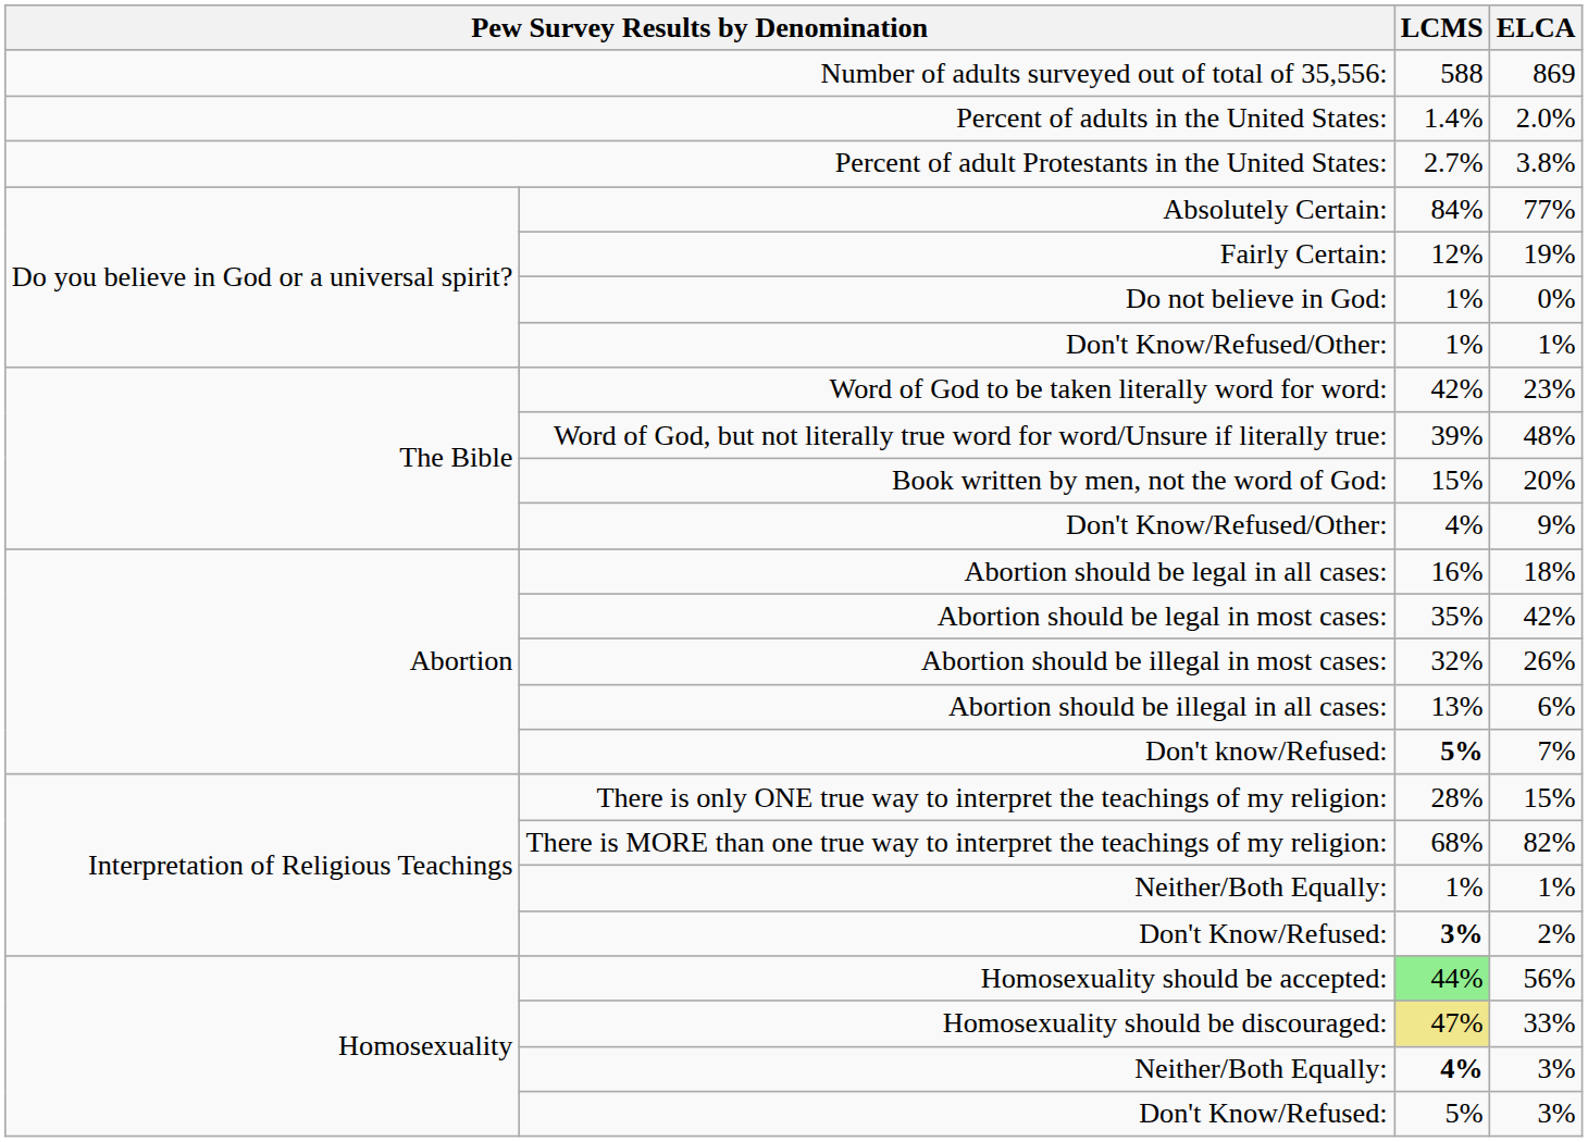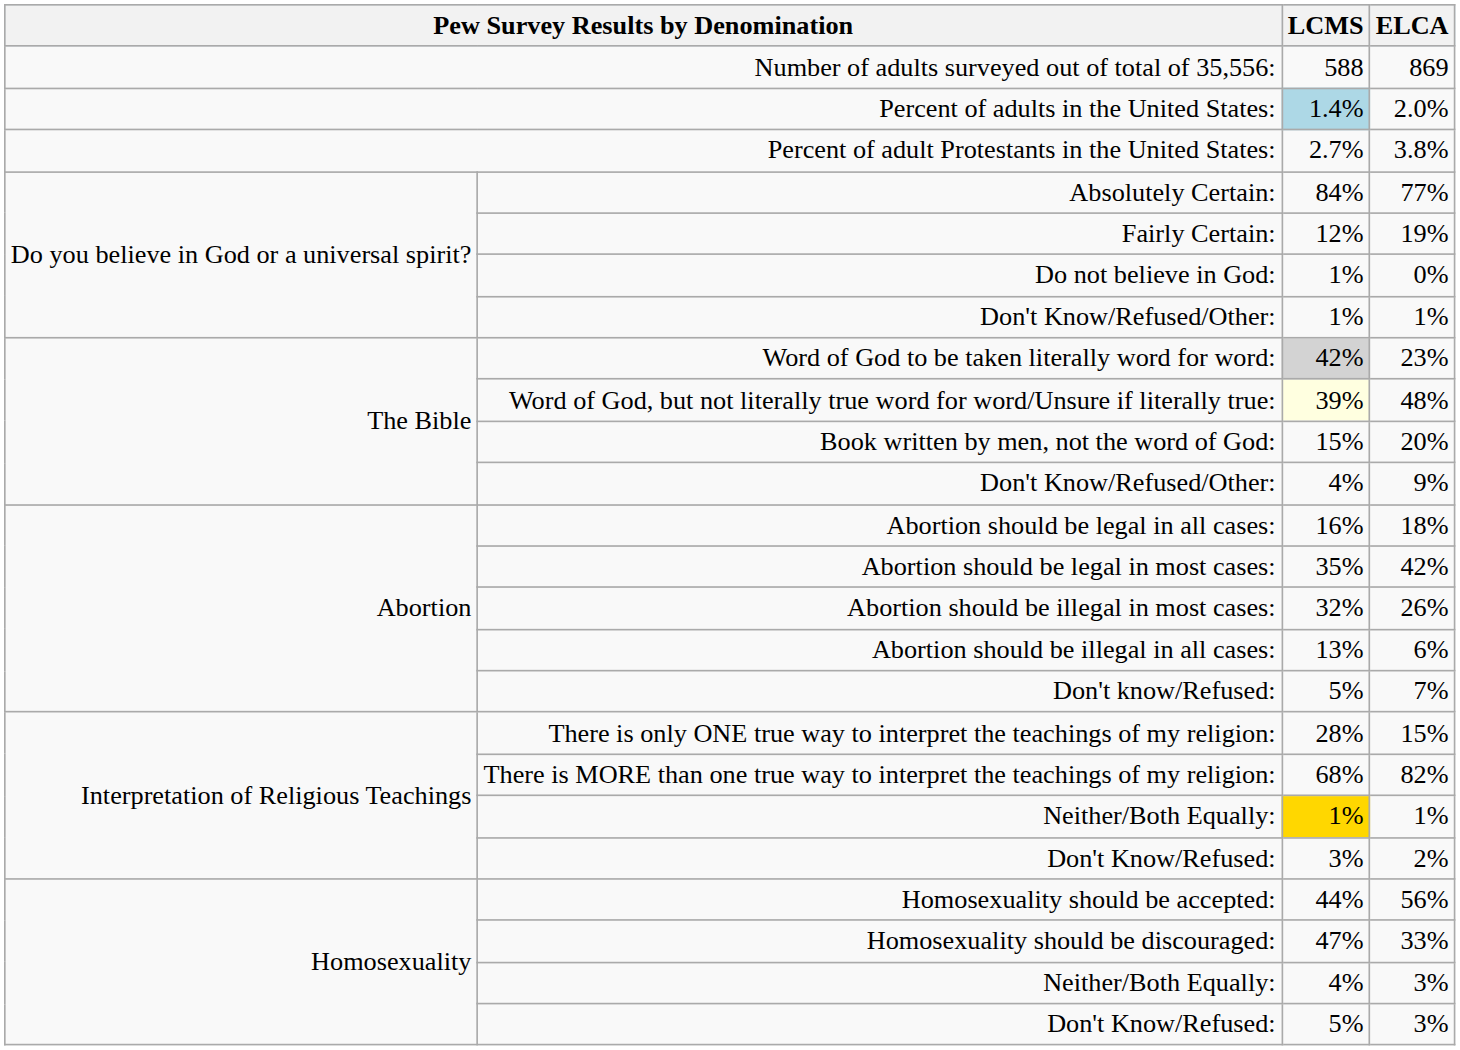2.0% | LCMS: no background -> lightblue background
23% | LCMS: no background -> lightgrey background
48% | LCMS: no background -> lightyellow background
7% | LCMS: bold -> normal
Neither/Both Equally: / 1% | LCMS: no background -> gold background
2% | LCMS: bold -> normal
56% | LCMS: lightgreen background -> no background
33% | LCMS: khaki background -> no background
Neither/Both Equally: / 3% | LCMS: bold -> normal
